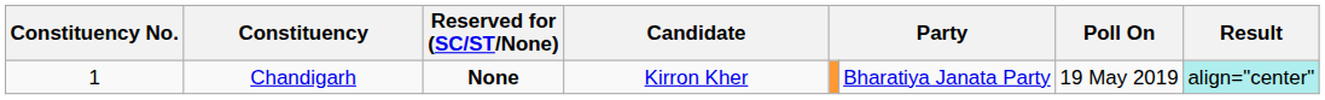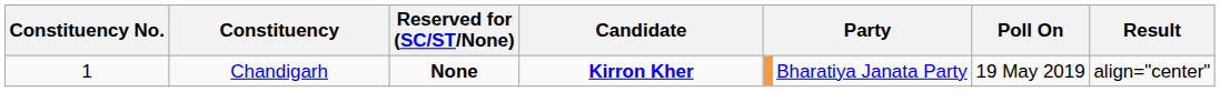Chandigarh | Candidate: normal -> bold
Chandigarh | Result: paleturquoise background -> no background
